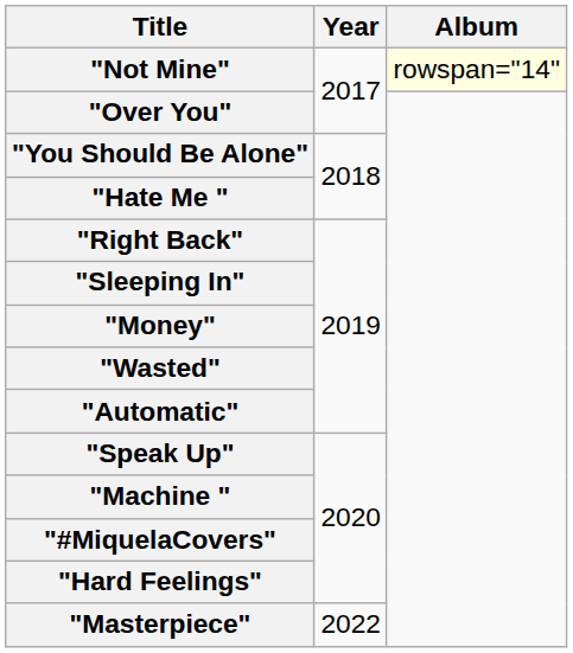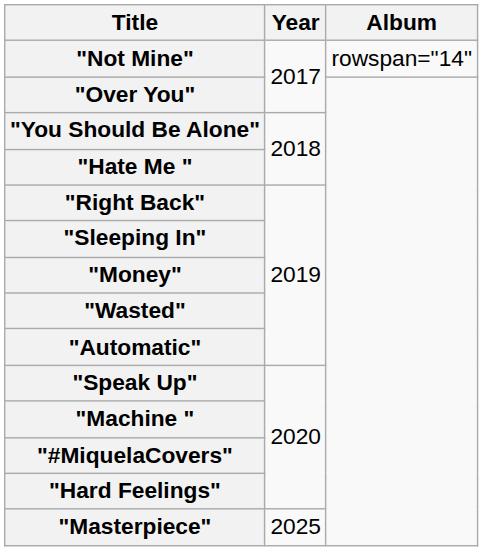"Not Mine" | Album: lightyellow background -> no background
"Masterpiece" | Year: 2022 -> 2025
